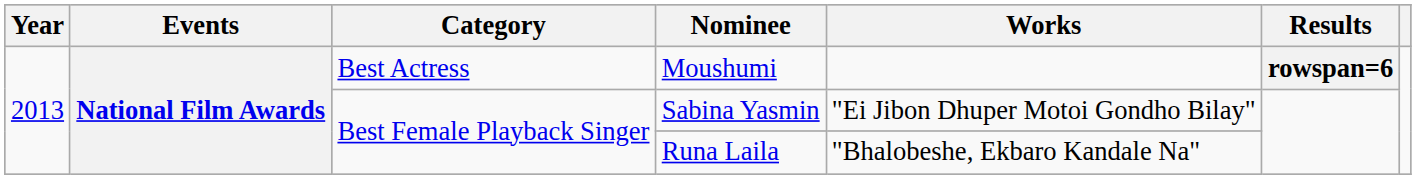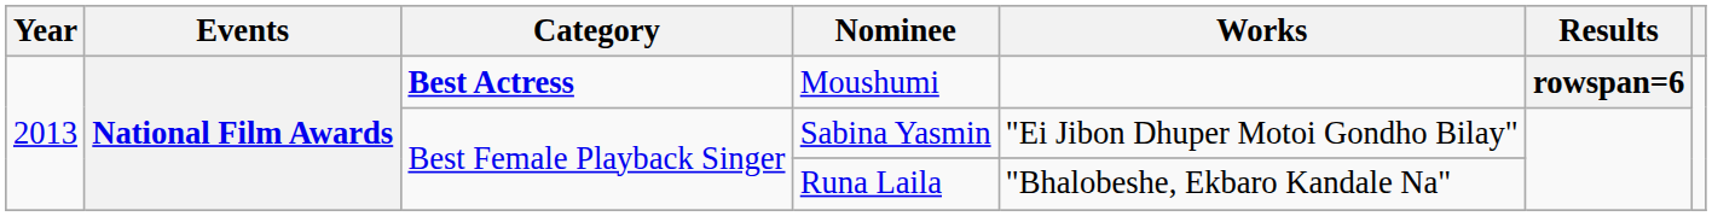Moushumi | Category: normal -> bold
